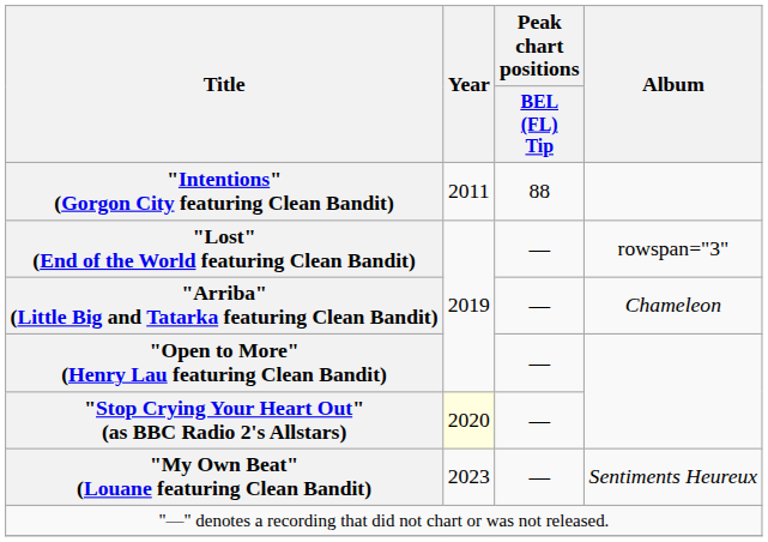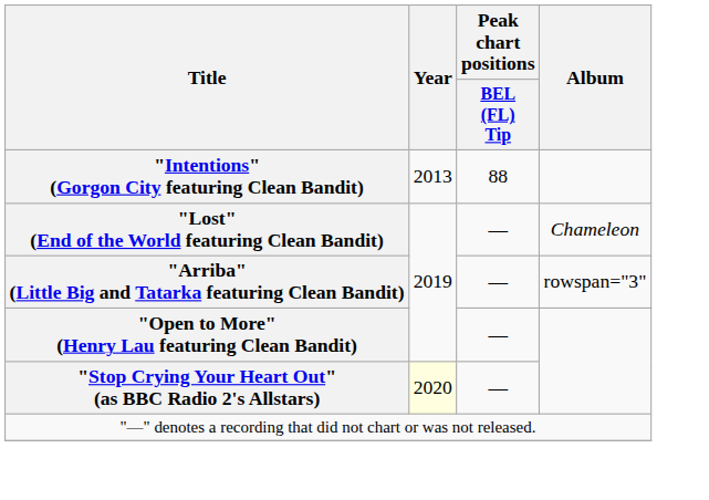"Intentions" (Gorgon City featuring Clean Bandit) | Year: 2011 -> 2013
"Lost" (End of the World featuring Clean Bandit) | Album: rowspan="3" -> Chameleon
"Arriba" (Little Big and Tatarka featuring Clean Bandit) | Album: Chameleon -> rowspan="3"
- row: "My Own Beat" (Louane featuring Clean Bandit) | 2023 | — | Sentiments Heureux
